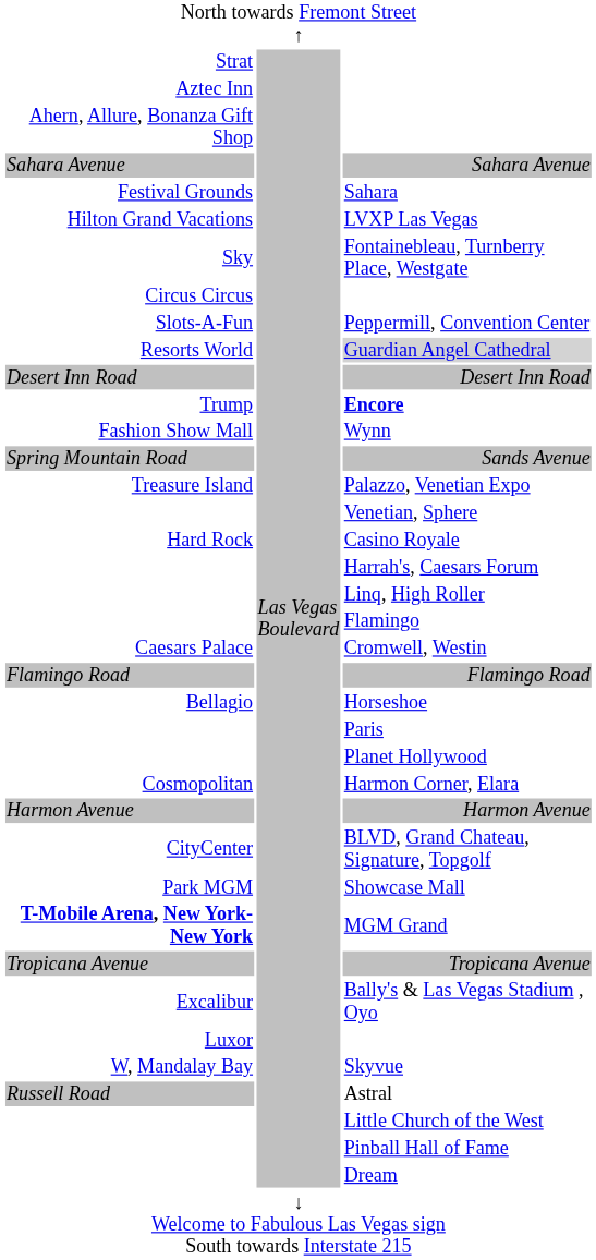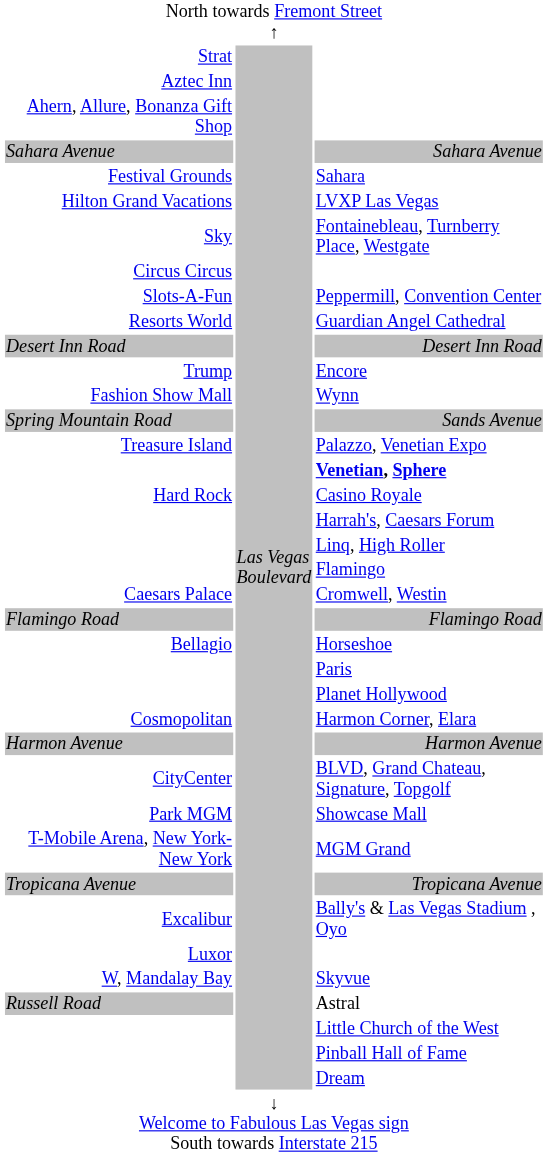Guardian Angel Cathedral | column 3: lightgrey background -> no background
Encore | column 3: bold -> normal
Venetian, Sphere | column 3: normal -> bold
MGM Grand | column 1: bold -> normal
